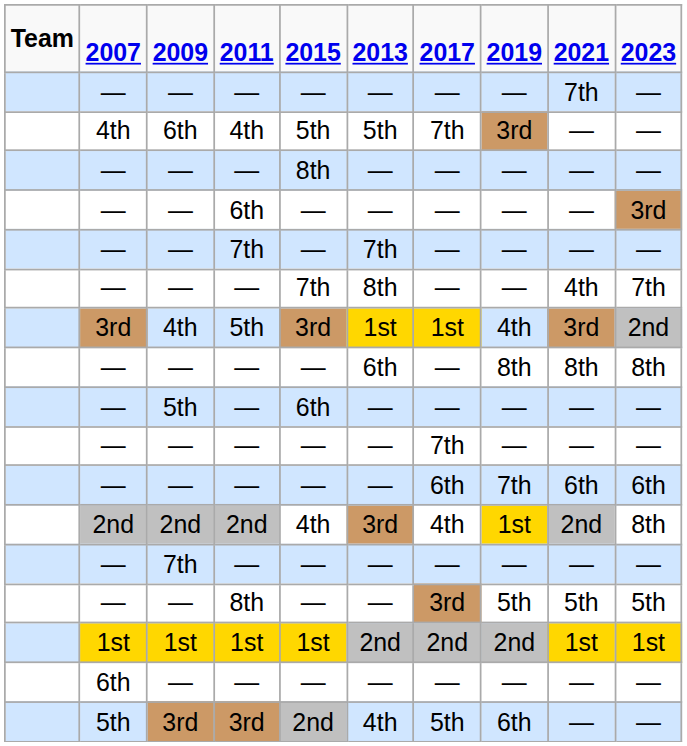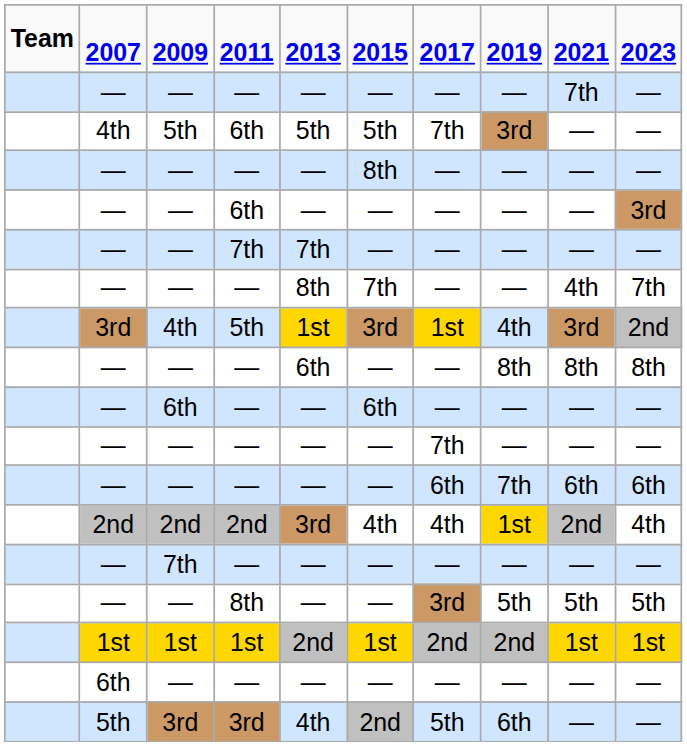columns swapped: 2013 <-> 2015
row 3 | 2009: 6th -> 5th
row 3 | 2011: 4th -> 6th
row 10 | 2009: 5th -> 6th
row 13 | 2023: 8th -> 4th
